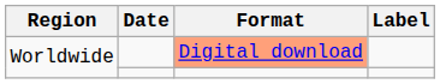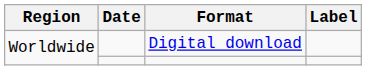Digital download | Format: lightsalmon background -> no background
